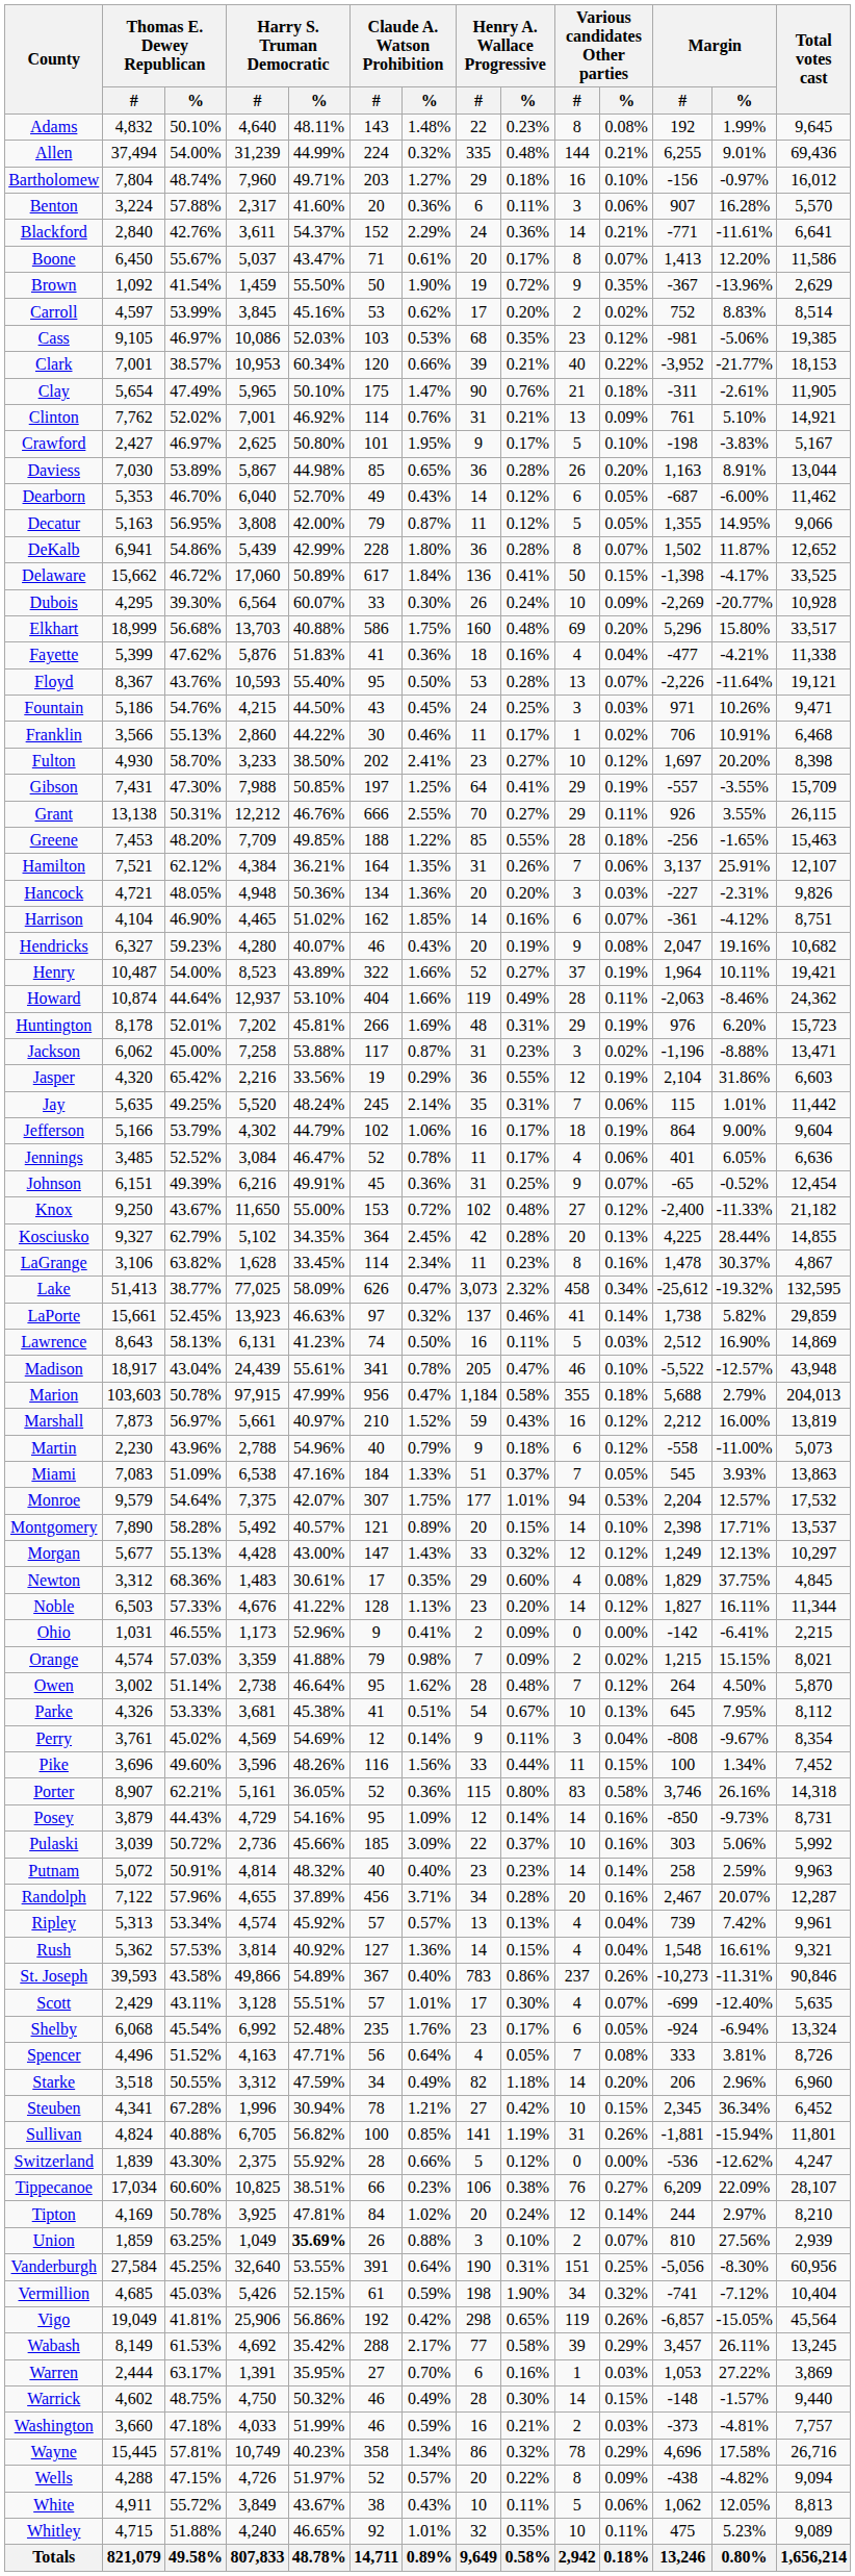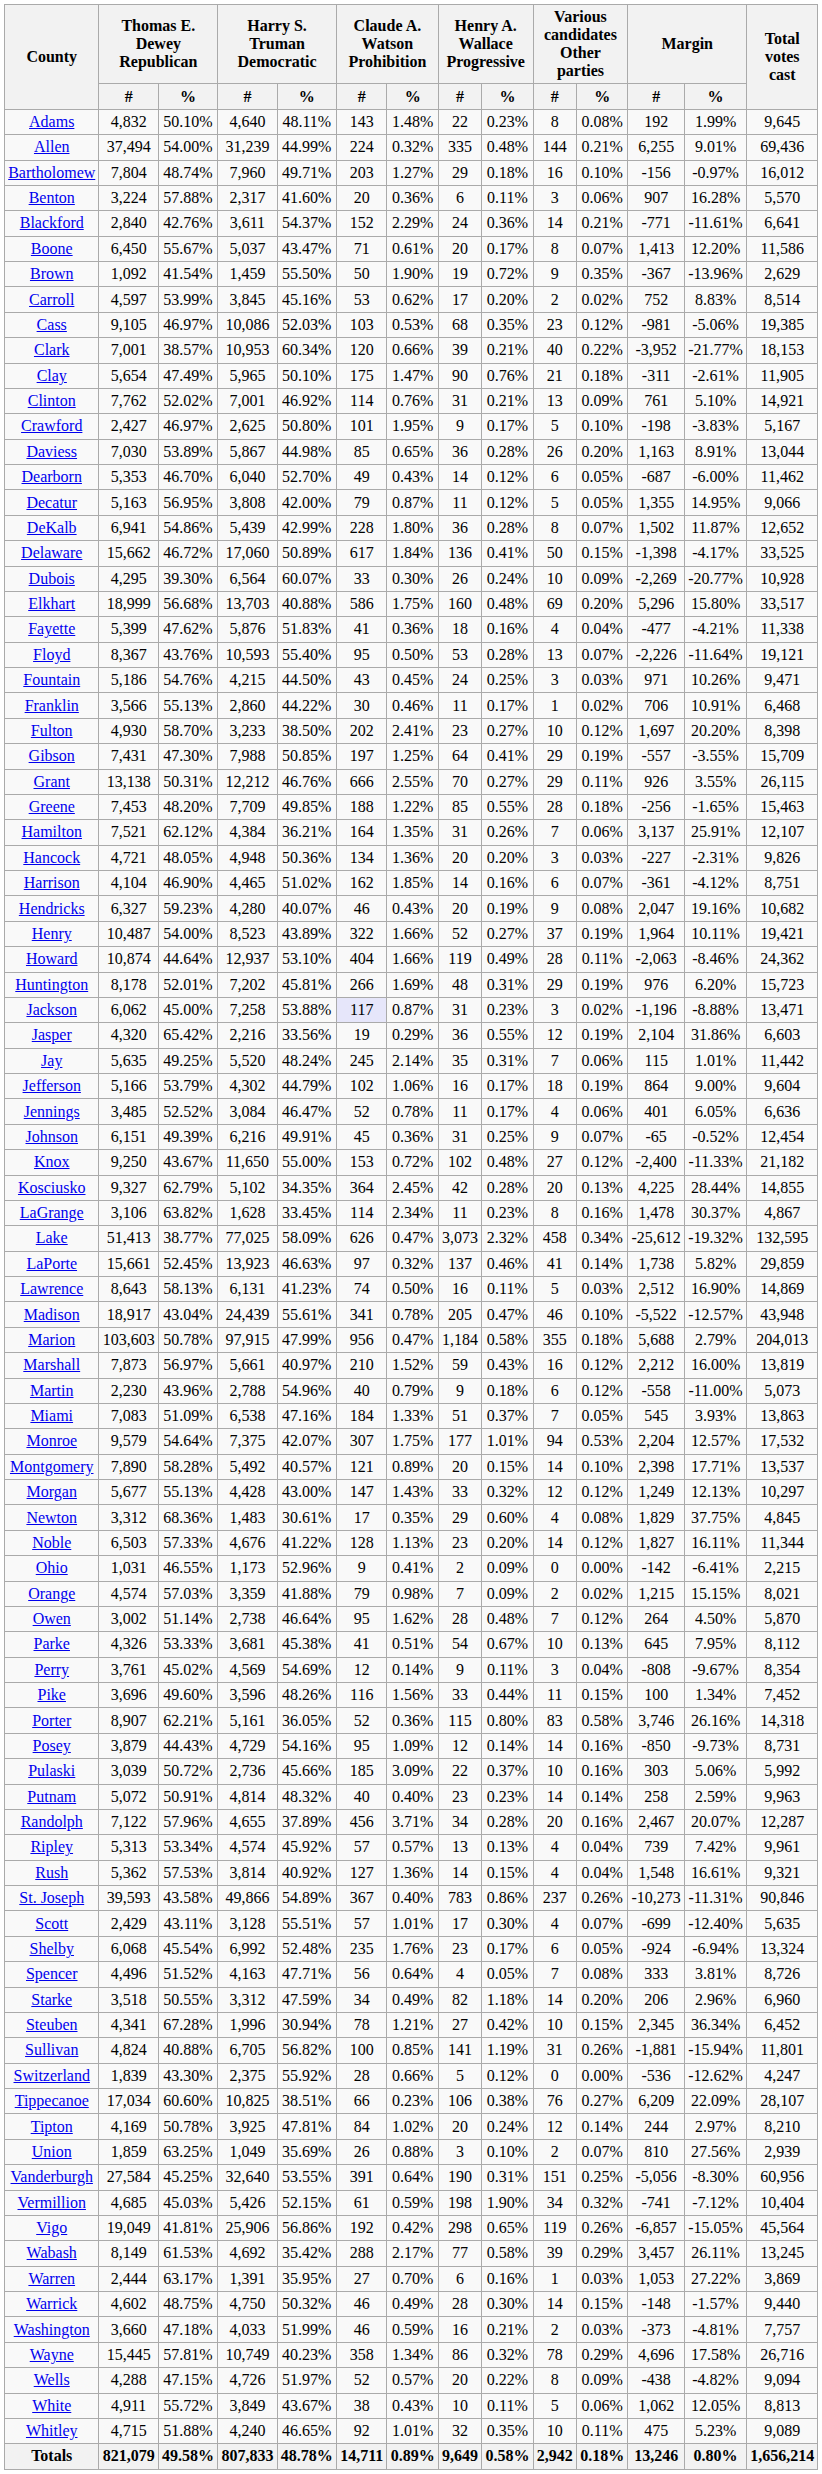Jackson | Claude A. Watson Prohibition / #: no background -> lavender background
Union | Harry S. Truman Democratic / %: bold -> normal
